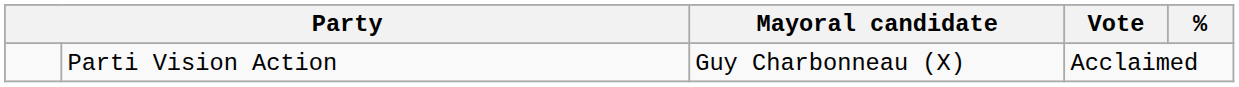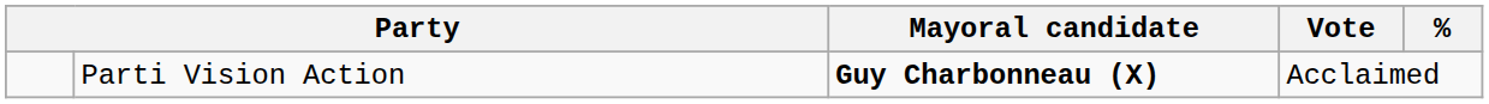Parti Vision Action | Mayoral candidate: normal -> bold
